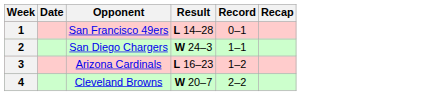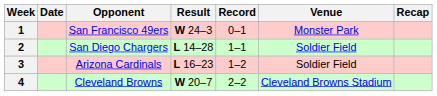+ column: Venue | Monster Park | Soldier Field | Soldier Field | Cleveland Browns Stadium
1 | Result: L 14–28 -> W 24–3
2 | Result: W 24–3 -> L 14–28
